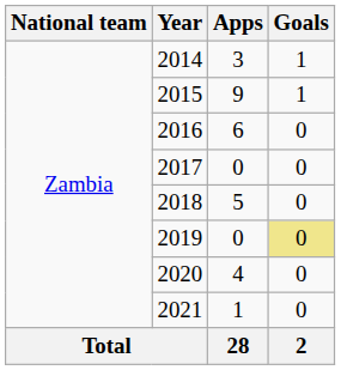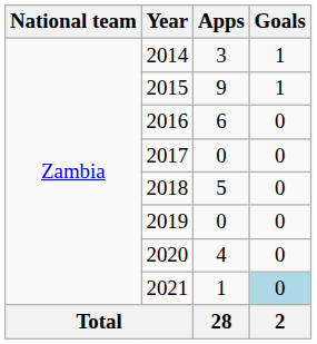2019 | Goals: khaki background -> no background
2021 | Goals: no background -> lightblue background
